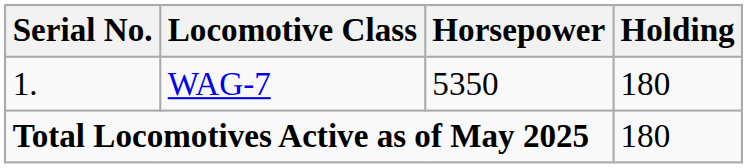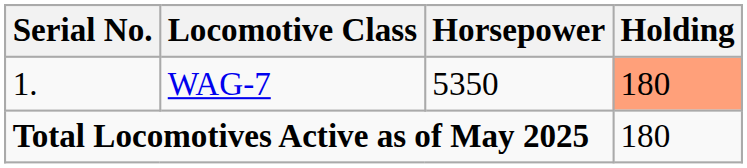1. | Holding: no background -> lightsalmon background
